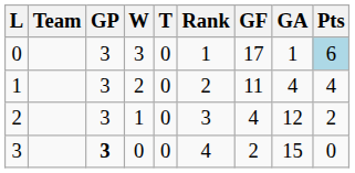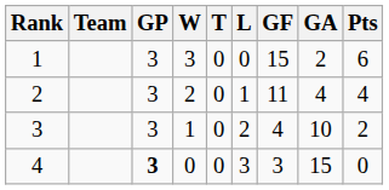columns swapped: Rank <-> L
row 2 | GF: 17 -> 15
row 2 | GA: 1 -> 2
row 2 | Pts: lightblue background -> no background
row 4 | GA: 12 -> 10
row 5 | GF: 2 -> 3
